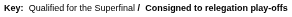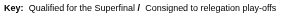Key: | column 3: bold -> normal
